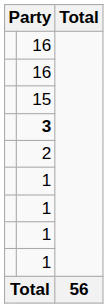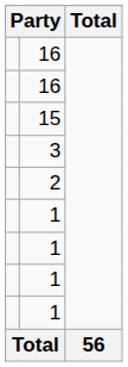3 | column 2: bold -> normal
